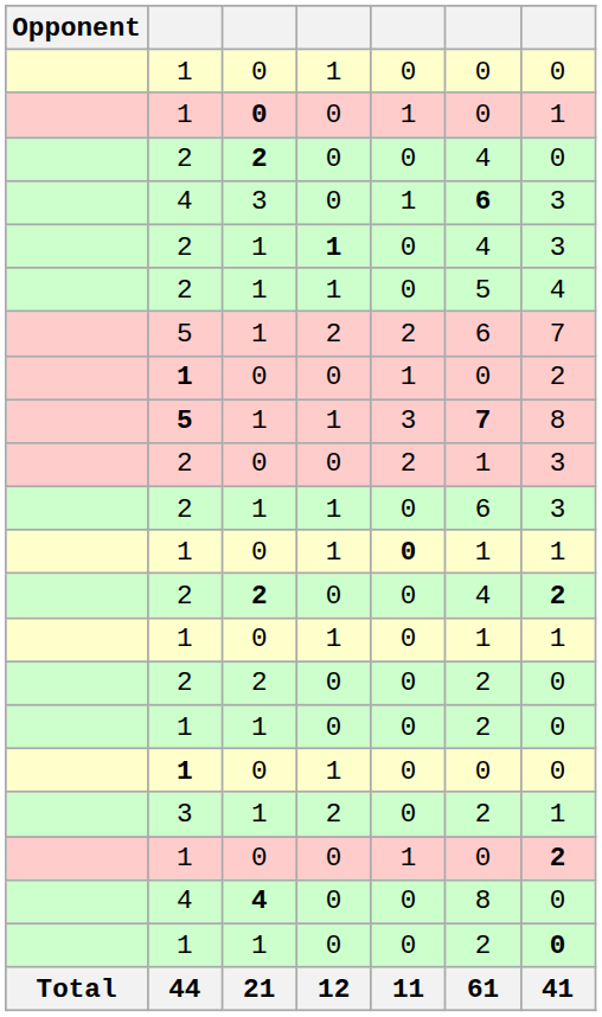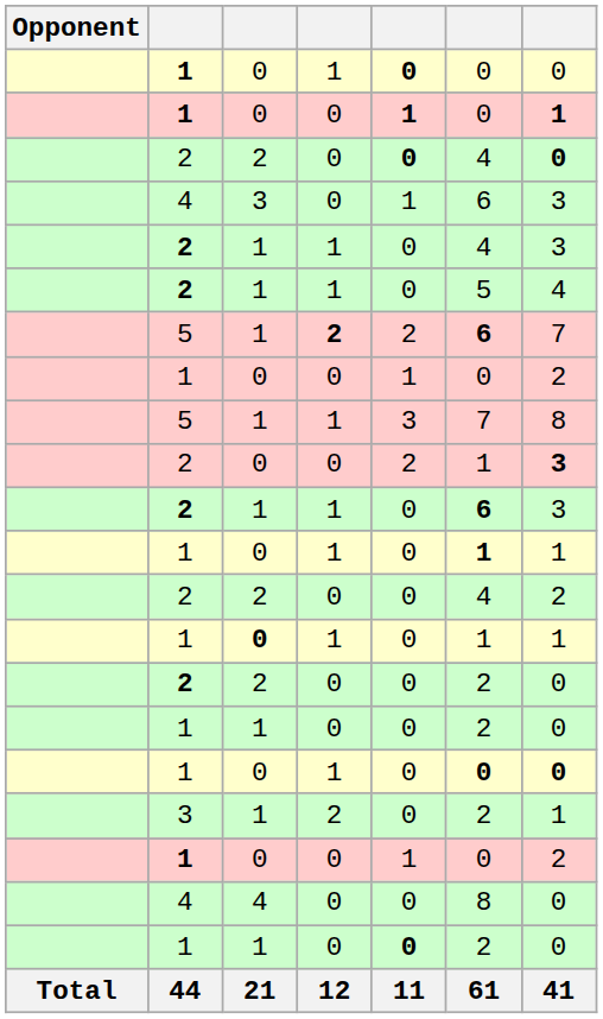row 2 | column 2: normal -> bold
row 2 | column 5: normal -> bold
row 3 | column 2: normal -> bold
row 3 | column 3: bold -> normal
row 3 | column 5: normal -> bold
row 3 | column 7: normal -> bold
row 4 | column 3: bold -> normal
row 4 | column 5: normal -> bold
row 4 | column 7: normal -> bold
row 5 | column 6: bold -> normal
row 6 | column 2: normal -> bold
row 6 | column 4: bold -> normal
row 7 | column 2: normal -> bold
row 8 | column 4: normal -> bold
row 8 | column 6: normal -> bold
row 9 | column 2: bold -> normal
row 10 | column 2: bold -> normal
row 10 | column 6: bold -> normal
row 11 | column 7: normal -> bold
row 12 | column 2: normal -> bold
row 12 | column 6: normal -> bold
row 13 | column 5: bold -> normal
row 13 | column 6: normal -> bold
row 14 | column 3: bold -> normal
row 14 | column 7: bold -> normal
row 15 | column 3: normal -> bold
row 16 | column 2: normal -> bold
row 18 | column 2: bold -> normal
row 18 | column 6: normal -> bold
row 18 | column 7: normal -> bold
row 20 | column 2: normal -> bold
row 20 | column 7: bold -> normal
row 21 | column 3: bold -> normal
row 22 | column 5: normal -> bold
row 22 | column 7: bold -> normal
